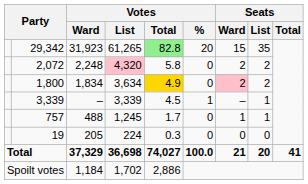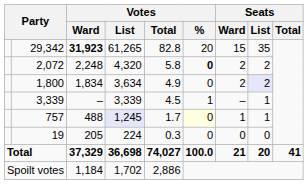29,342 | Votes / Ward: normal -> bold
29,342 | Votes / Total: lightgreen background -> no background
2,072 | Votes / List: pink background -> no background
2,072 | Votes / %: normal -> bold
1,800 | Votes / Total: gold background -> no background
1,800 | Seats / Ward: pink background -> no background
1,800 | Seats / List: no background -> lavender background
757 | Votes / List: no background -> lavender background
757 | Votes / %: no background -> lightyellow background
